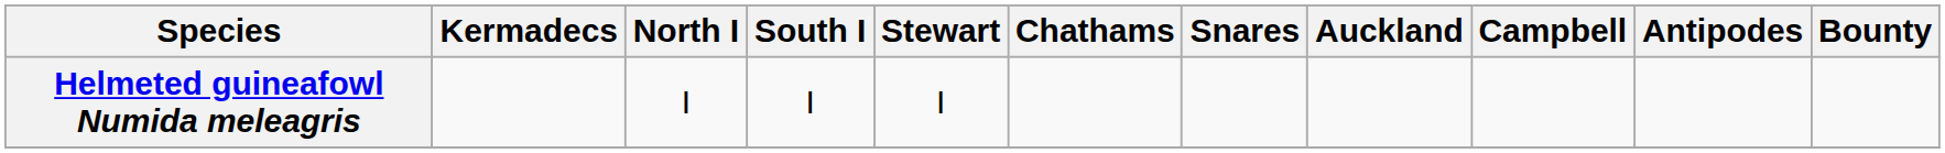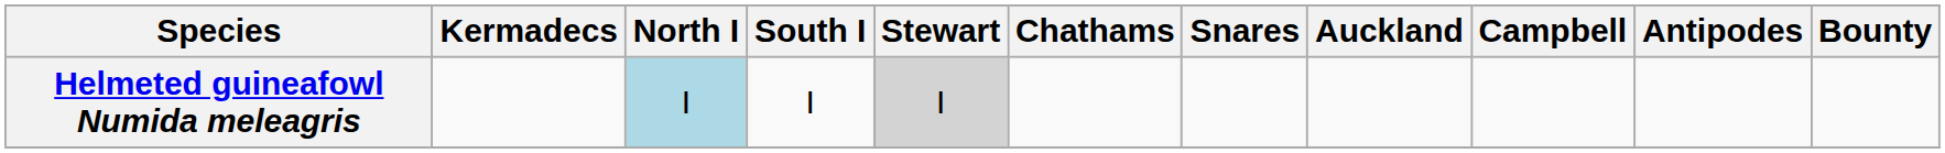Helmeted guineafowl Numida meleagris | North I: no background -> lightblue background
Helmeted guineafowl Numida meleagris | Stewart: no background -> lightgrey background
